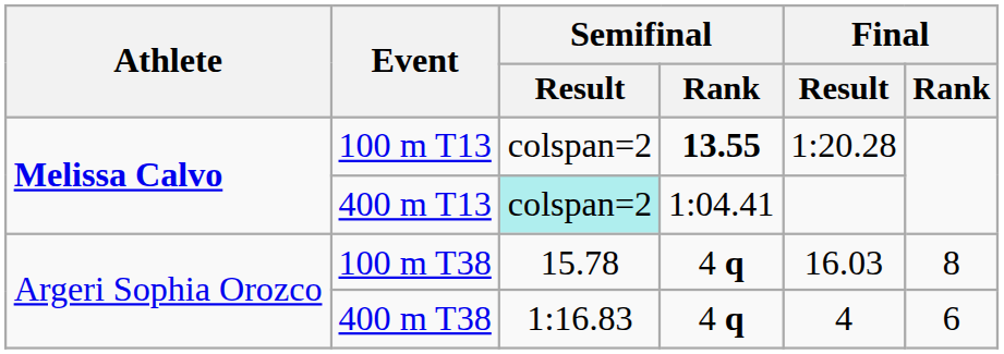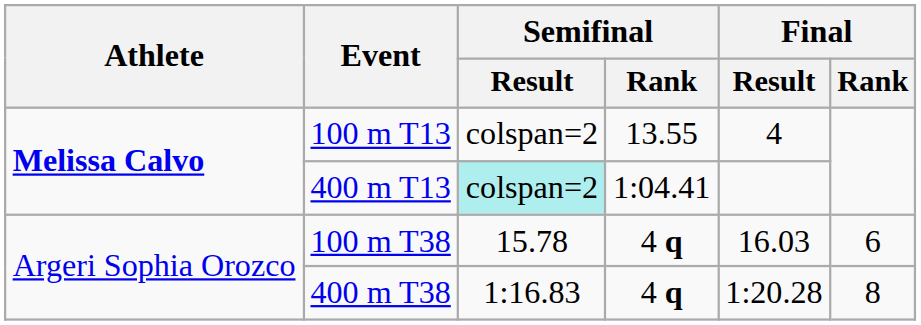100 m T13 | Semifinal / Rank: bold -> normal
100 m T13 | Final / Result: 1:20.28 -> 4
100 m T38 | Final / Rank: 8 -> 6
400 m T38 | Final / Result: 4 -> 1:20.28
400 m T38 | Final / Rank: 6 -> 8
